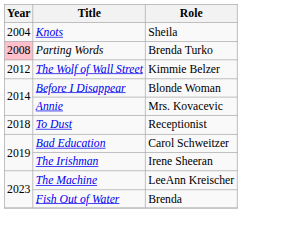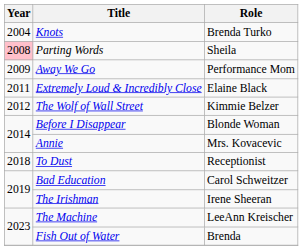Knots | Role: Sheila -> Brenda Turko
Parting Words | Role: Brenda Turko -> Sheila
+ row: 2009 | Away We Go | Performance Mom
+ row: 2011 | Extremely Loud & Incredibly Close | Elaine Black
